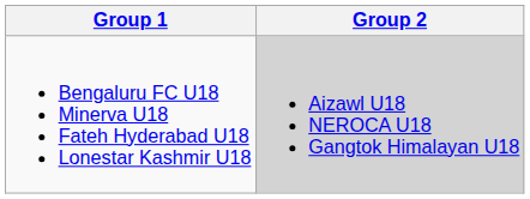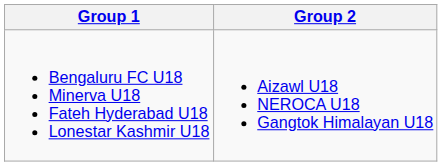row 2 | Group 2: lightgrey background -> no background
